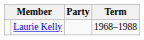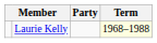Laurie Kelly | Term: no background -> lightyellow background
